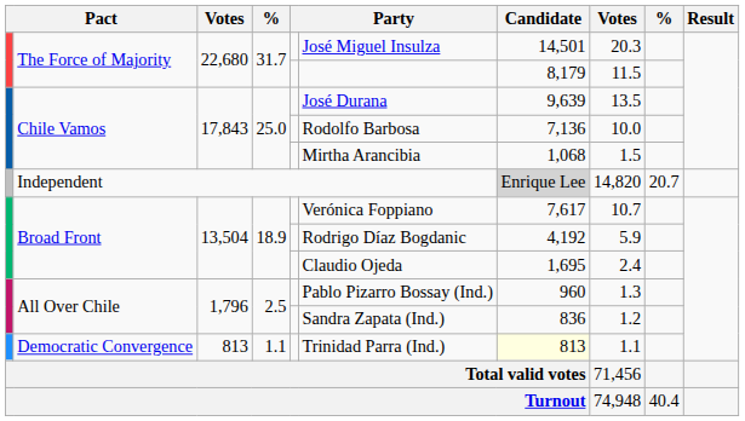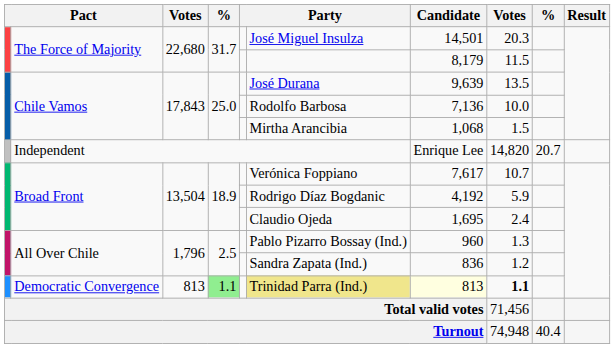Independent | Candidate: lightgrey background -> no background
Democratic Convergence | column 4: no background -> lightgreen background
Democratic Convergence | column 6: no background -> khaki background
Democratic Convergence | column 8: normal -> bold
